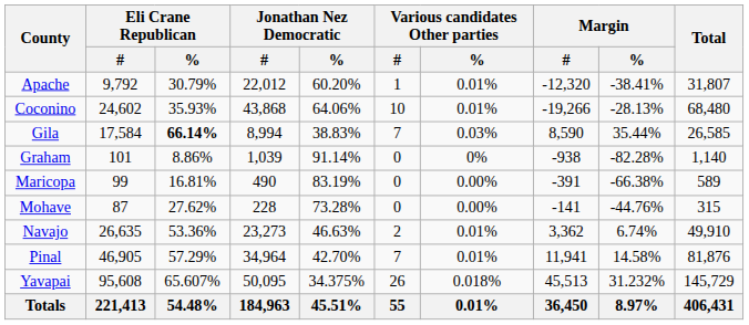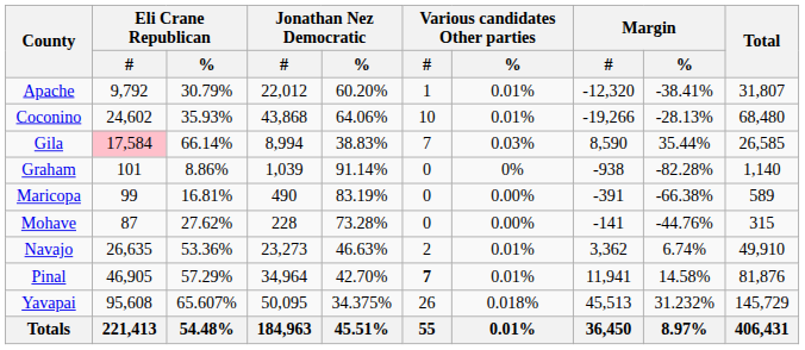Gila | Eli Crane Republican / #: no background -> pink background
Gila | Eli Crane Republican / %: bold -> normal
Pinal | Various candidates Other parties / #: normal -> bold
